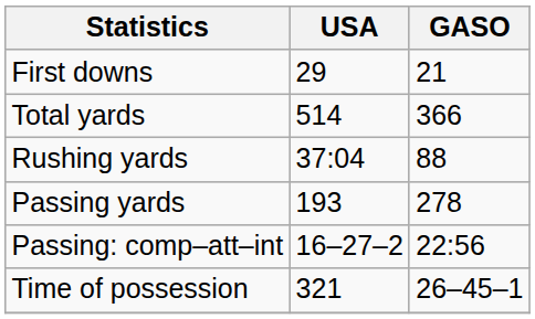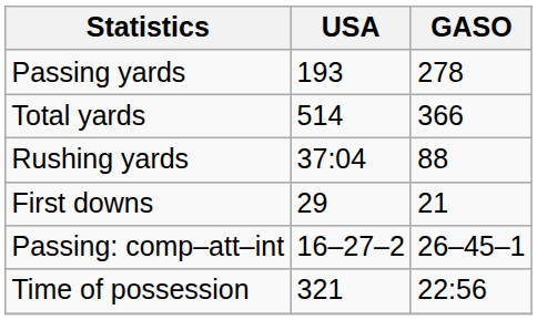rows swapped: First downs <-> Passing yards
Passing: comp–att–int | GASO: 22:56 -> 26–45–1
Time of possession | GASO: 26–45–1 -> 22:56
